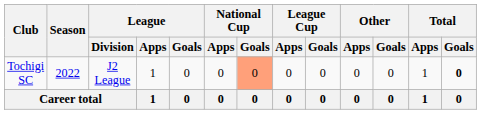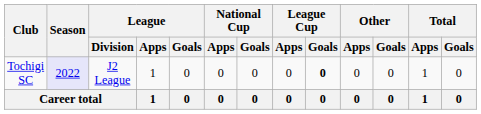Tochigi SC | Season: no background -> lavender background
Tochigi SC | National Cup / Goals: lightsalmon background -> no background
Tochigi SC | League Cup / Goals: normal -> bold
Tochigi SC | Total / Goals: bold -> normal
